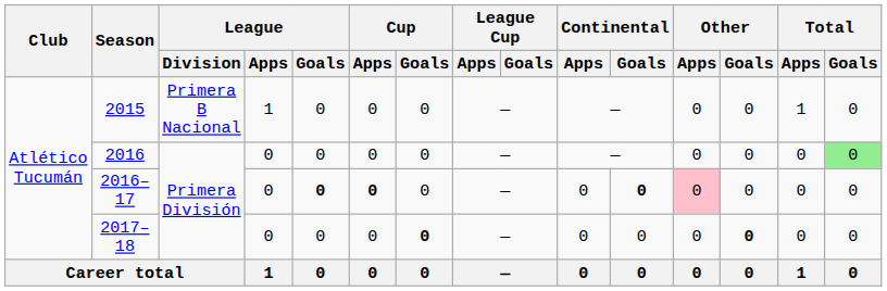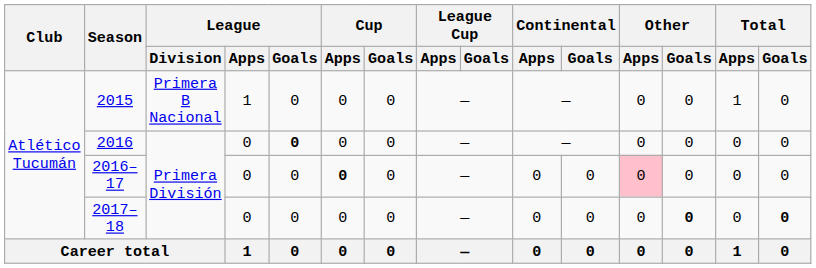2016 | League / Goals: normal -> bold
2016 | Total / Goals: lightgreen background -> no background
2016–17 | League / Goals: bold -> normal
2016–17 | Continental / Goals: bold -> normal
2017–18 | Cup / Goals: bold -> normal
2017–18 | Total / Goals: normal -> bold
